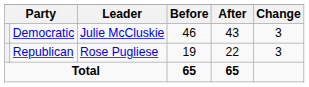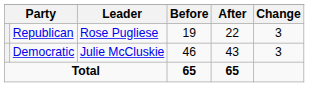rows swapped: Democratic <-> Republican
